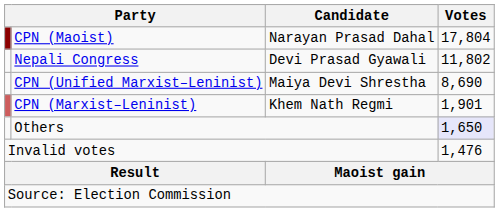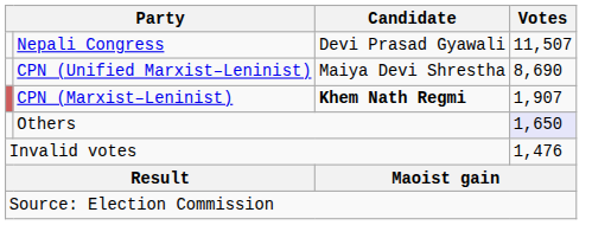- row: CPN (Maoist) | Narayan Prasad Dahal | 17,804
Nepali Congress | Votes: 11,802 -> 11,507
CPN (Marxist–Leninist) | Candidate: normal -> bold
CPN (Marxist–Leninist) | Votes: 1,901 -> 1,907
